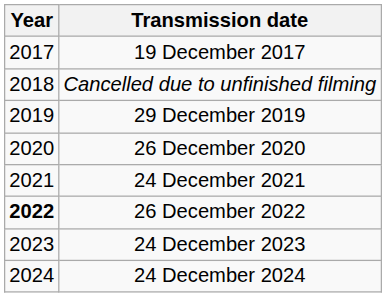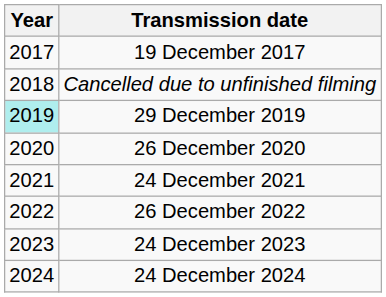29 December 2019 | Year: no background -> paleturquoise background
26 December 2022 | Year: bold -> normal
